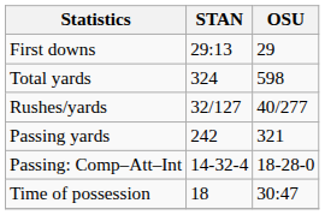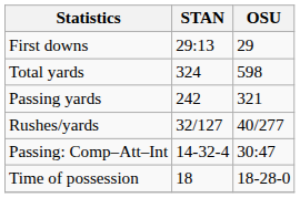rows swapped: Rushes/yards <-> Passing yards
Passing: Comp–Att–Int | OSU: 18-28-0 -> 30:47
Time of possession | OSU: 30:47 -> 18-28-0
